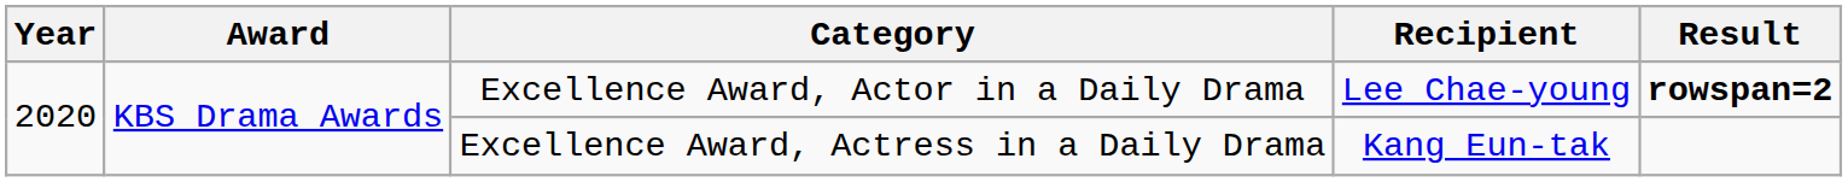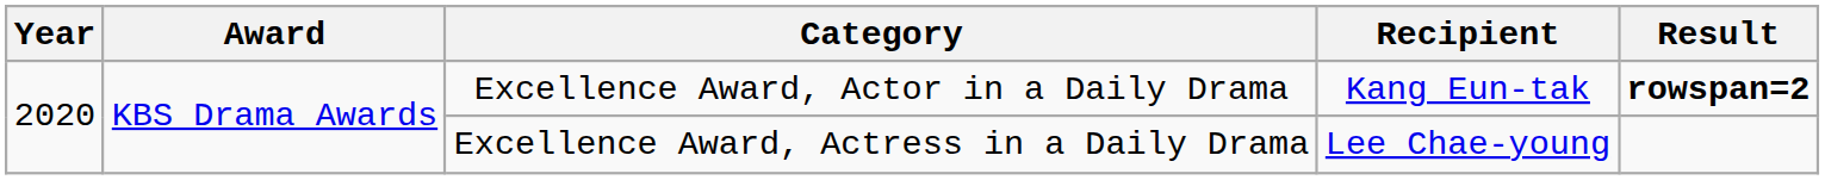Excellence Award, Actor in a Daily Drama | Recipient: Lee Chae-young -> Kang Eun-tak
Excellence Award, Actress in a Daily Drama | Recipient: Kang Eun-tak -> Lee Chae-young
